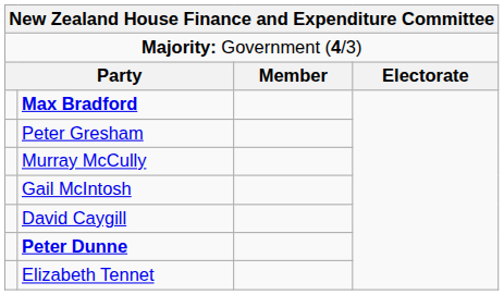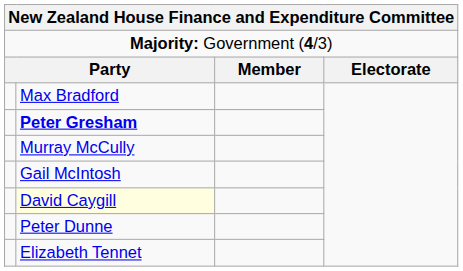Max Bradford | column 2: bold -> normal
Peter Gresham | column 2: normal -> bold
David Caygill | column 2: no background -> lightyellow background
Peter Dunne | column 2: bold -> normal
